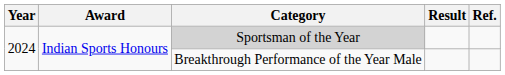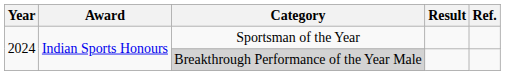Sportsman of the Year | Category: lightgrey background -> no background
Breakthrough Performance of the Year Male | Category: no background -> lightgrey background
